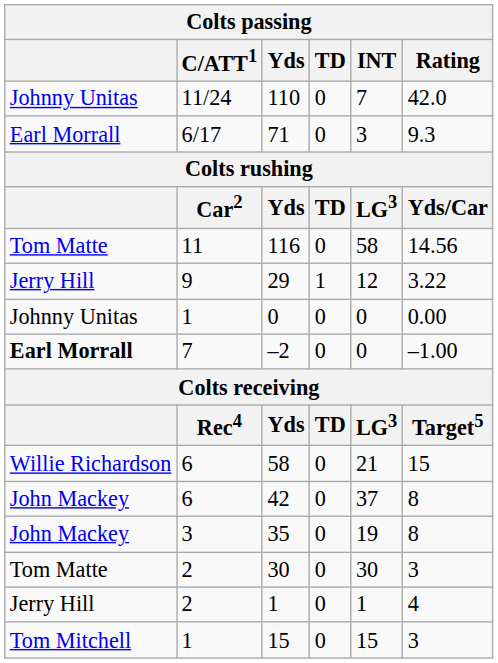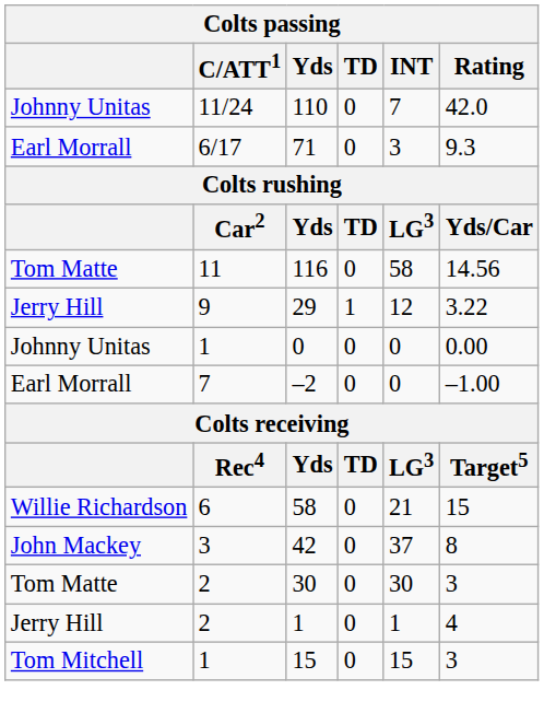–2 | column 1: bold -> normal
42 | C/ATT1: 6 -> 3
- row: John Mackey | 3 | 35 | 0 | 19 | 8
